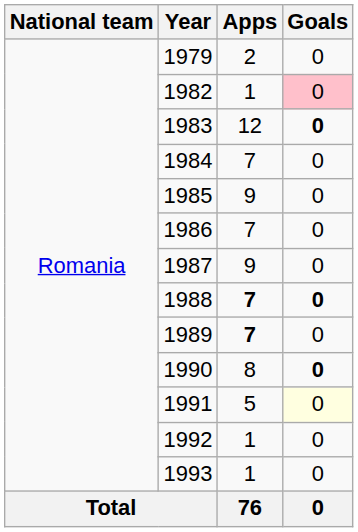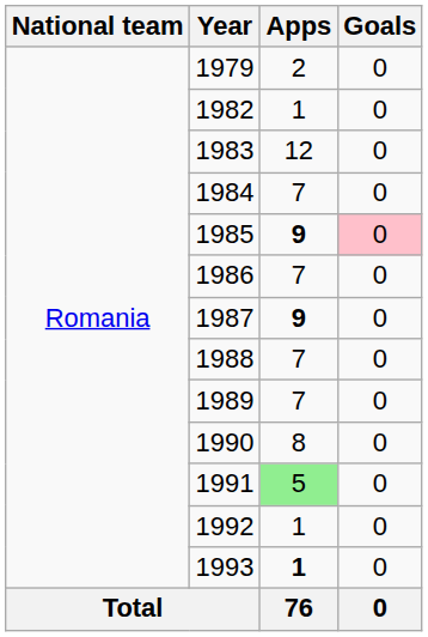1982 | Goals: pink background -> no background
1983 | Goals: bold -> normal
1985 | Apps: normal -> bold
1985 | Goals: no background -> pink background
1987 | Apps: normal -> bold
1988 | Apps: bold -> normal
1988 | Goals: bold -> normal
1989 | Apps: bold -> normal
1990 | Goals: bold -> normal
1991 | Apps: no background -> lightgreen background
1991 | Goals: lightyellow background -> no background
1993 | Apps: normal -> bold
